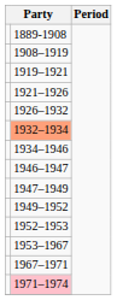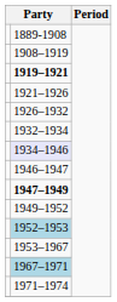1919–1921 | column 2: normal -> bold
1932–1934 | column 2: lightsalmon background -> no background
1934–1946 | column 2: no background -> lavender background
1947–1949 | column 2: normal -> bold
1952–1953 | column 2: no background -> lightblue background
1967–1971 | column 2: no background -> lightblue background
1971–1974 | column 2: pink background -> no background
